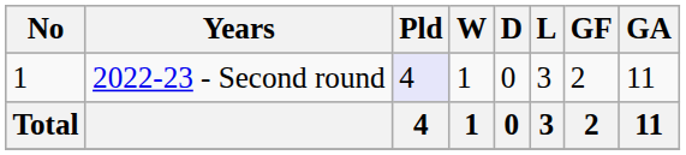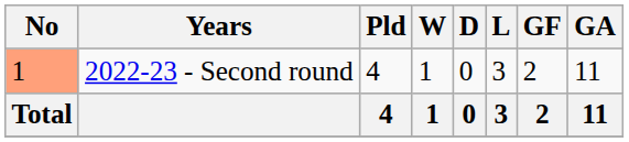2022-23 - Second round | No: no background -> lightsalmon background
2022-23 - Second round | Pld: lavender background -> no background
